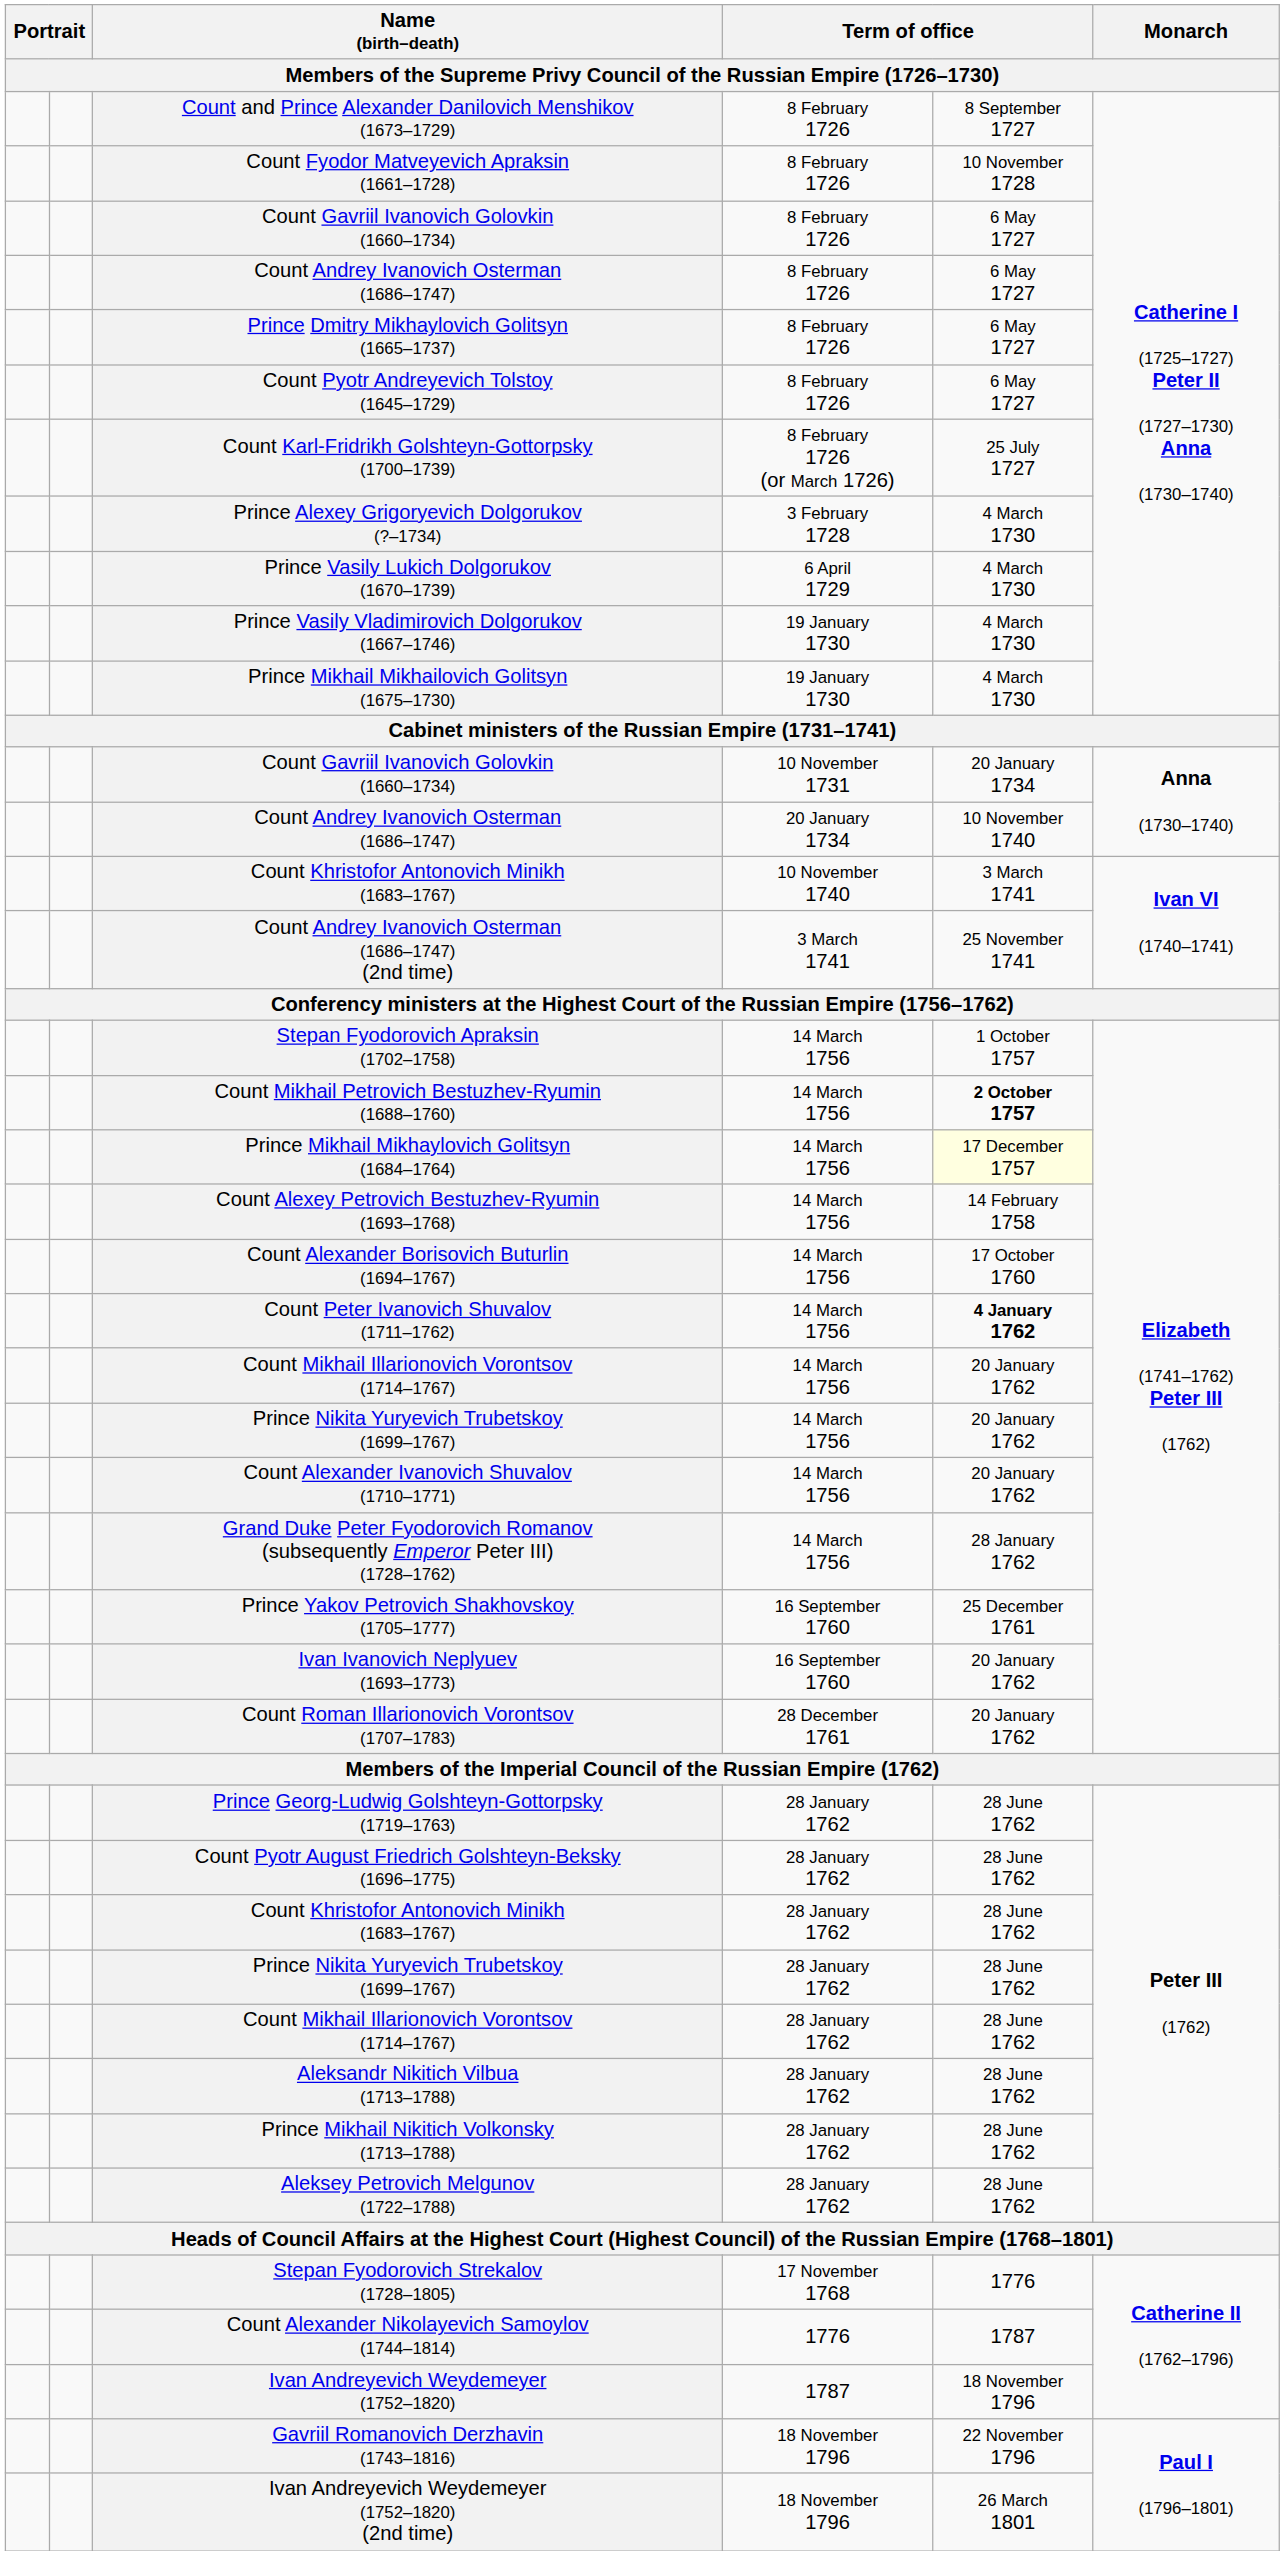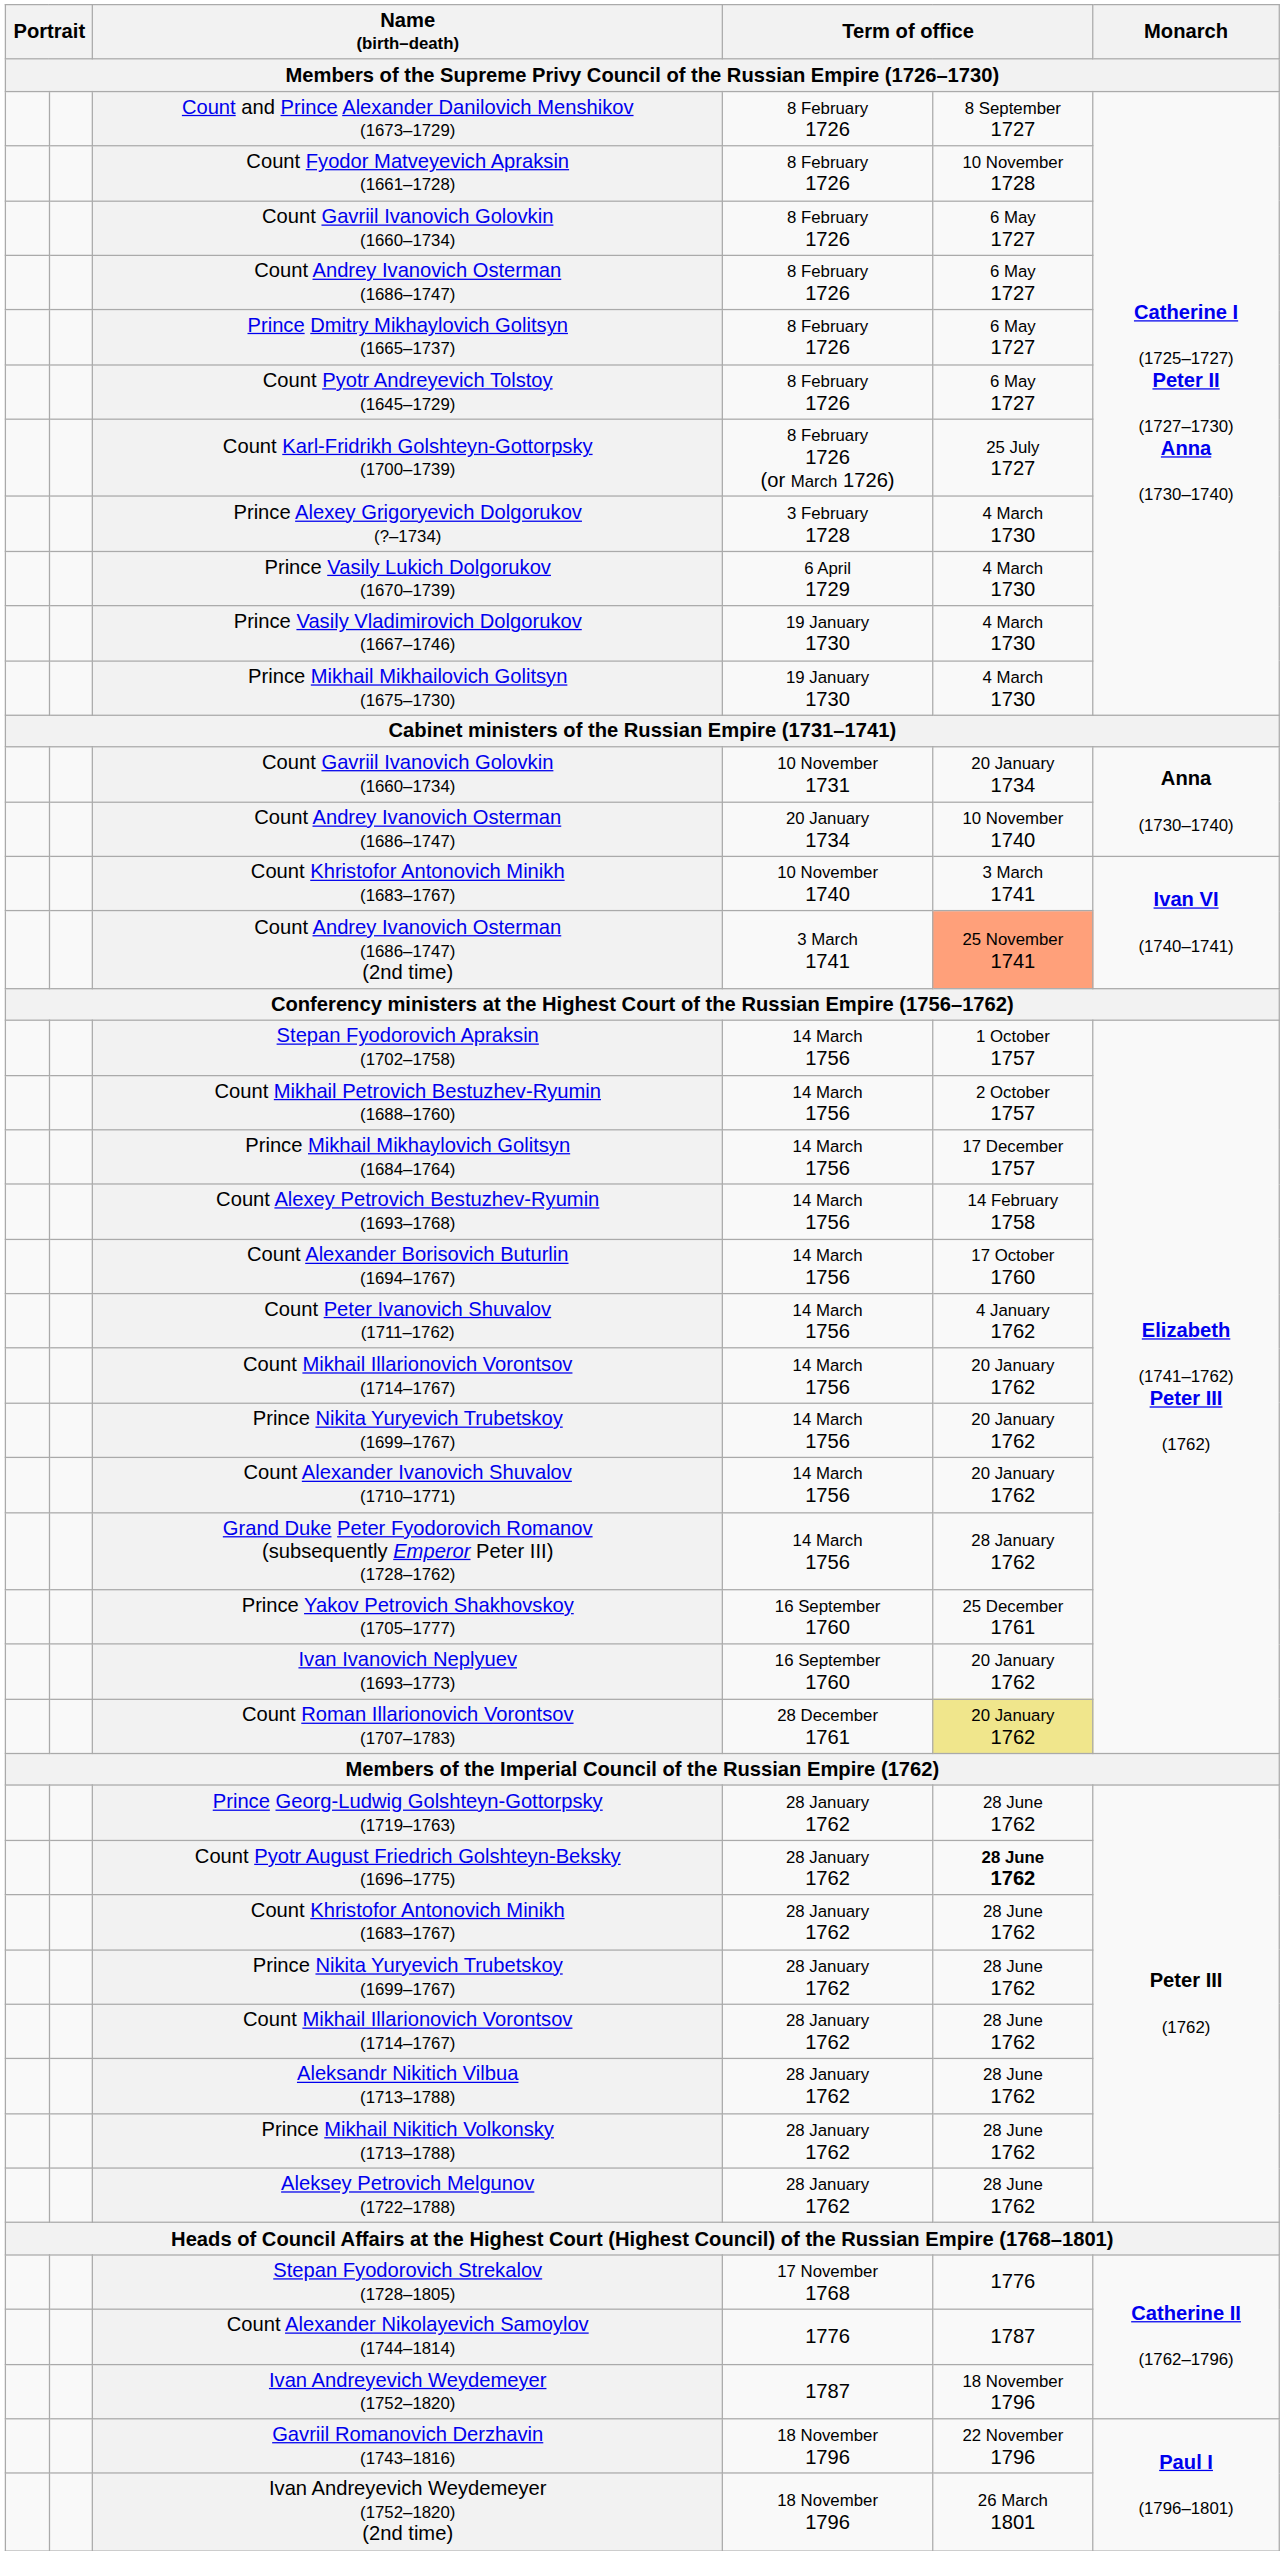Count Andrey Ivanovich Osterman (1686–1747) (2nd time) | column 5: no background -> lightsalmon background
Count Mikhail Petrovich Bestuzhev-Ryumin (1688–1760) | column 5: bold -> normal
Prince Mikhail Mikhaylovich Golitsyn (1684–1764) | column 5: lightyellow background -> no background
Count Peter Ivanovich Shuvalov (1711–1762) | column 5: bold -> normal
Count Roman Illarionovich Vorontsov (1707–1783) | column 5: no background -> khaki background
Count Pyotr August Friedrich Golshteyn-Beksky (1696–1775) | column 5: normal -> bold
